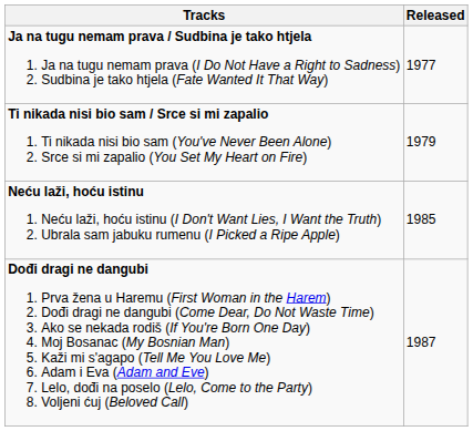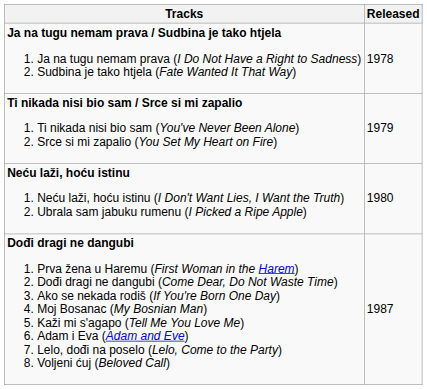row 2 | Released: 1977 -> 1978
row 4 | Released: 1985 -> 1980
